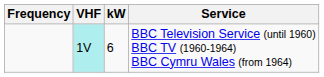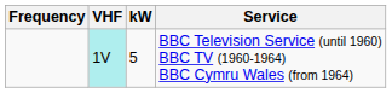row 2 | kW: 6 -> 5
